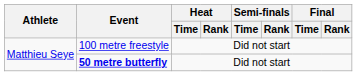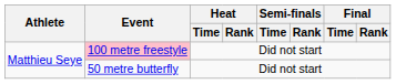100 metre freestyle | Event: no background -> pink background
50 metre butterfly | Event: bold -> normal
